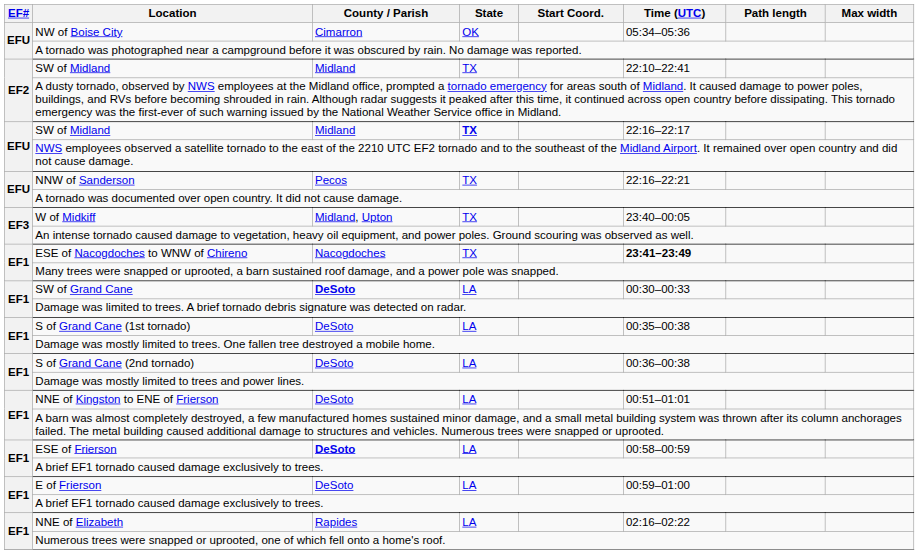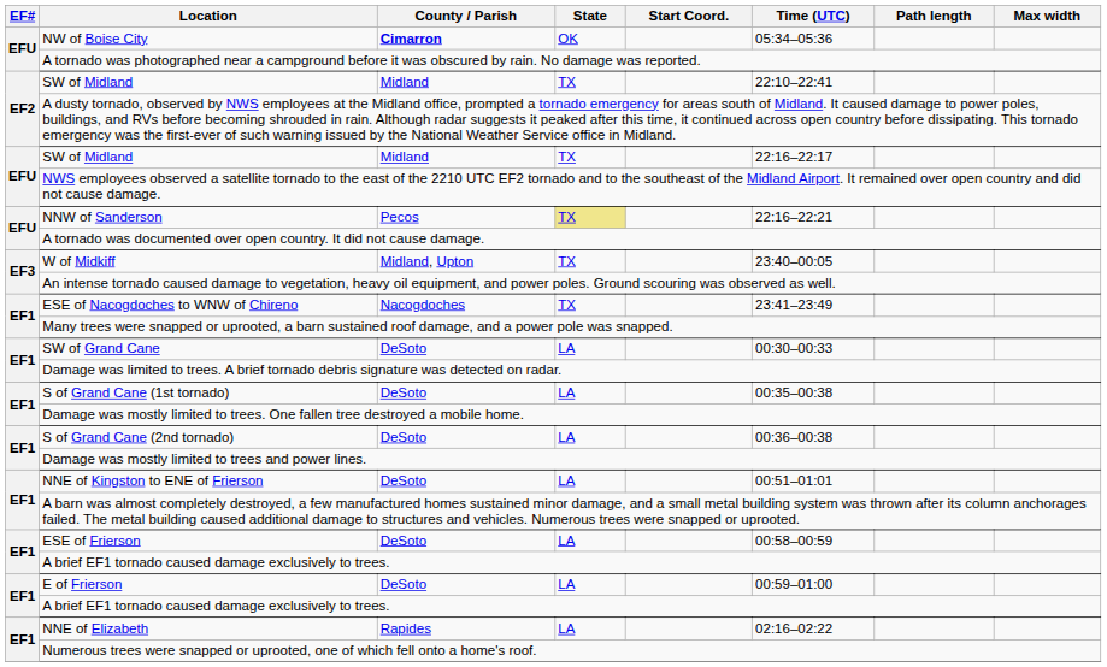NW of Boise City | County / Parish: normal -> bold
EFU / SW of Midland | State: bold -> normal
NNW of Sanderson | State: no background -> khaki background
ESE of Nacogdoches to WNW of Chireno | Time (UTC): bold -> normal
SW of Grand Cane | County / Parish: bold -> normal
ESE of Frierson | County / Parish: bold -> normal
